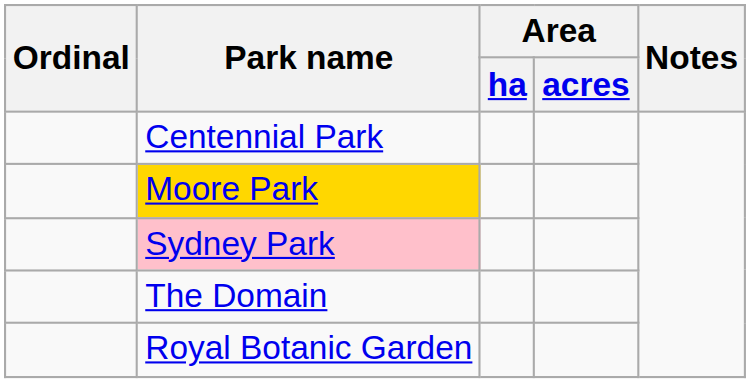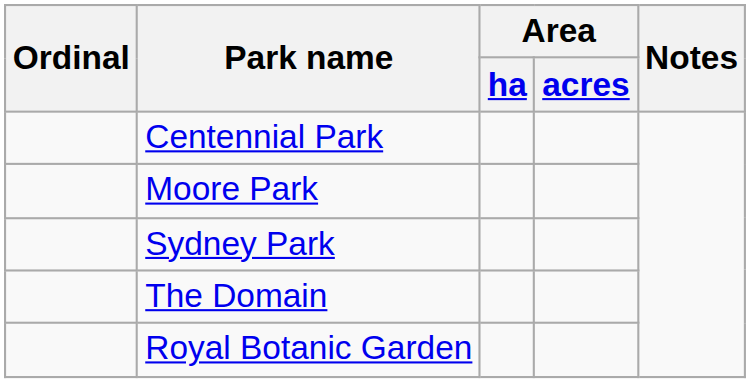Moore Park | Park name: gold background -> no background
Sydney Park | Park name: pink background -> no background
